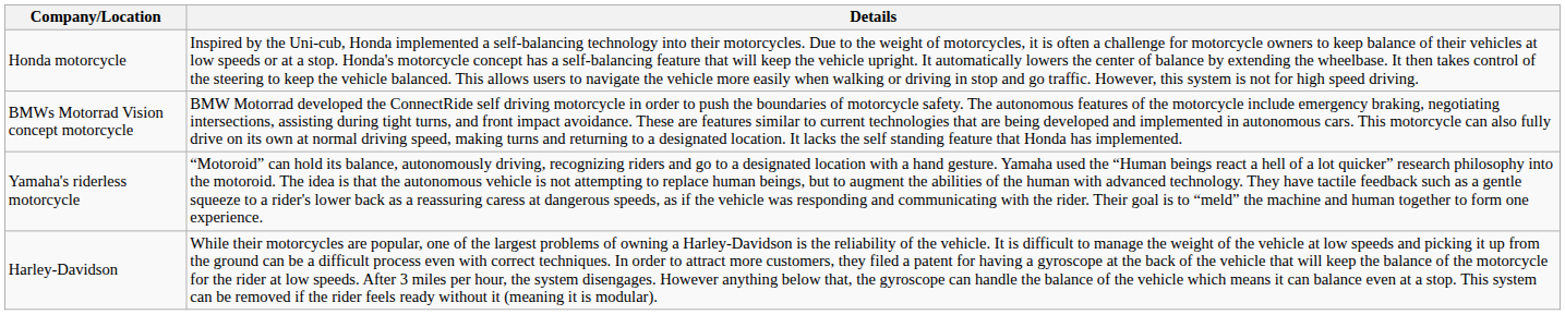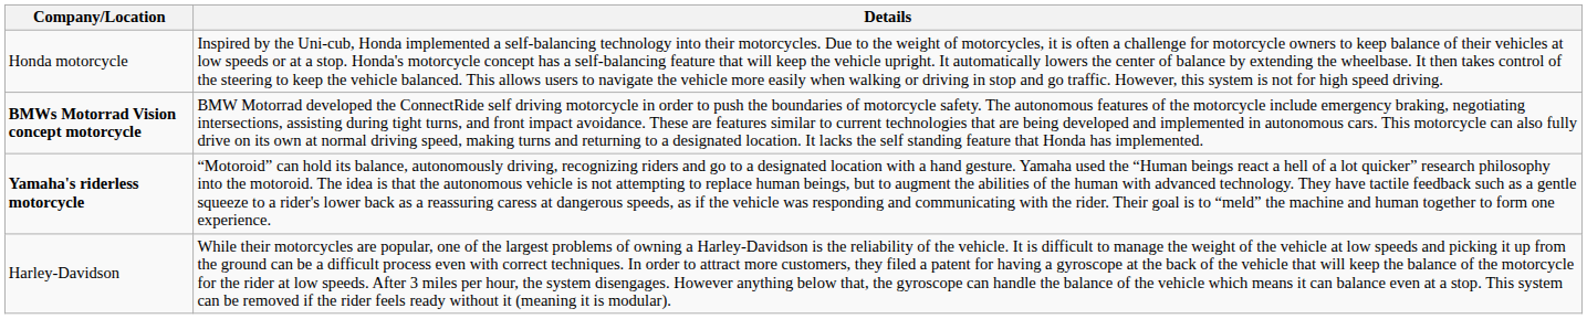BMWs Motorrad Vision concept motorcycle | Company/Location: normal -> bold
Yamaha's riderless motorcycle | Company/Location: normal -> bold
